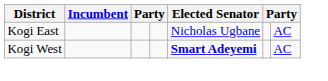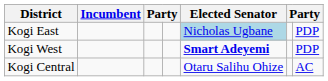Kogi East | Elected Senator: no background -> lightblue background
Kogi East | column 7: AC -> PDP
Kogi West | column 7: AC -> PDP
+ row: Kogi Central | Otaru Salihu Ohize | AC
